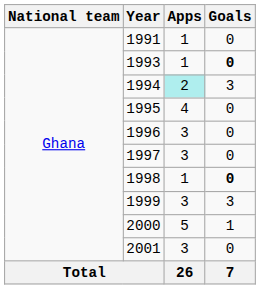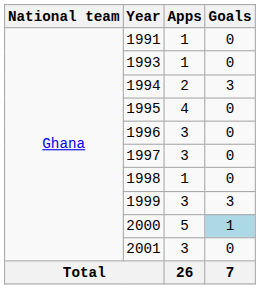1993 | Goals: bold -> normal
1994 | Apps: paleturquoise background -> no background
1998 | Goals: bold -> normal
2000 | Goals: no background -> lightblue background
